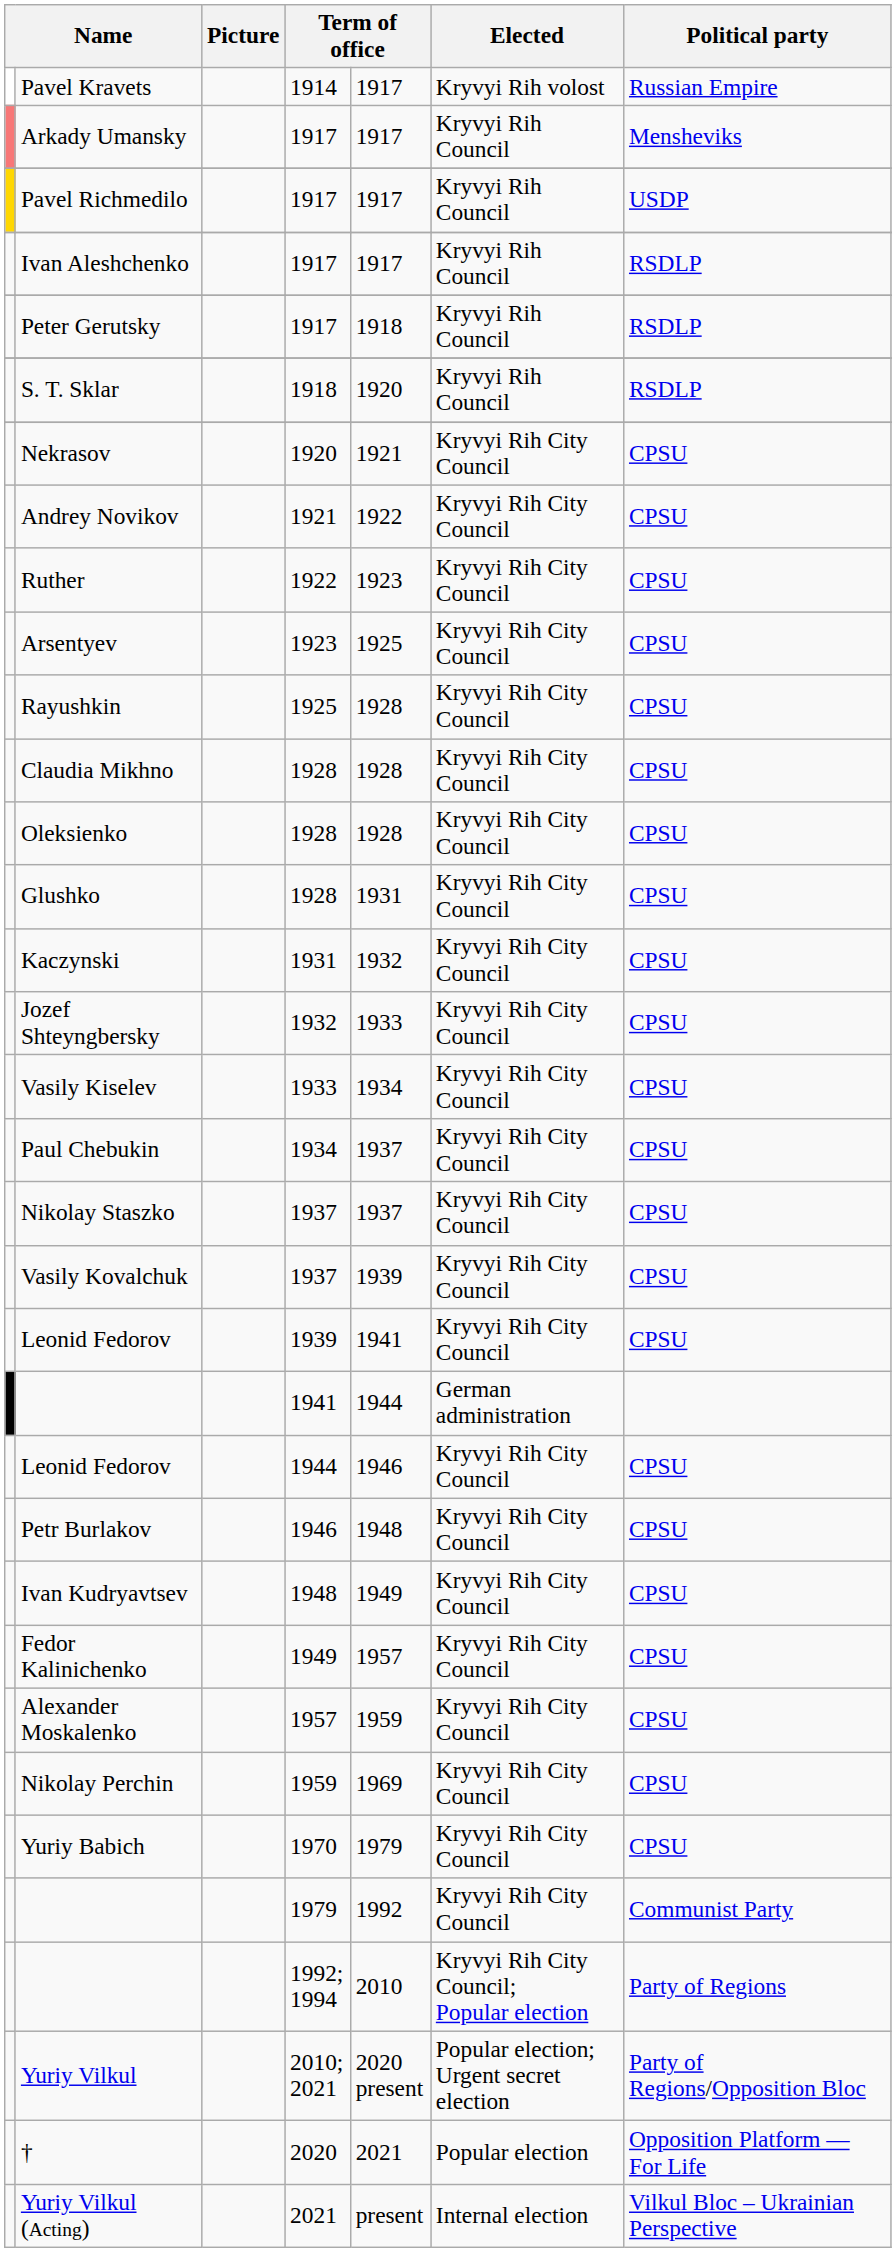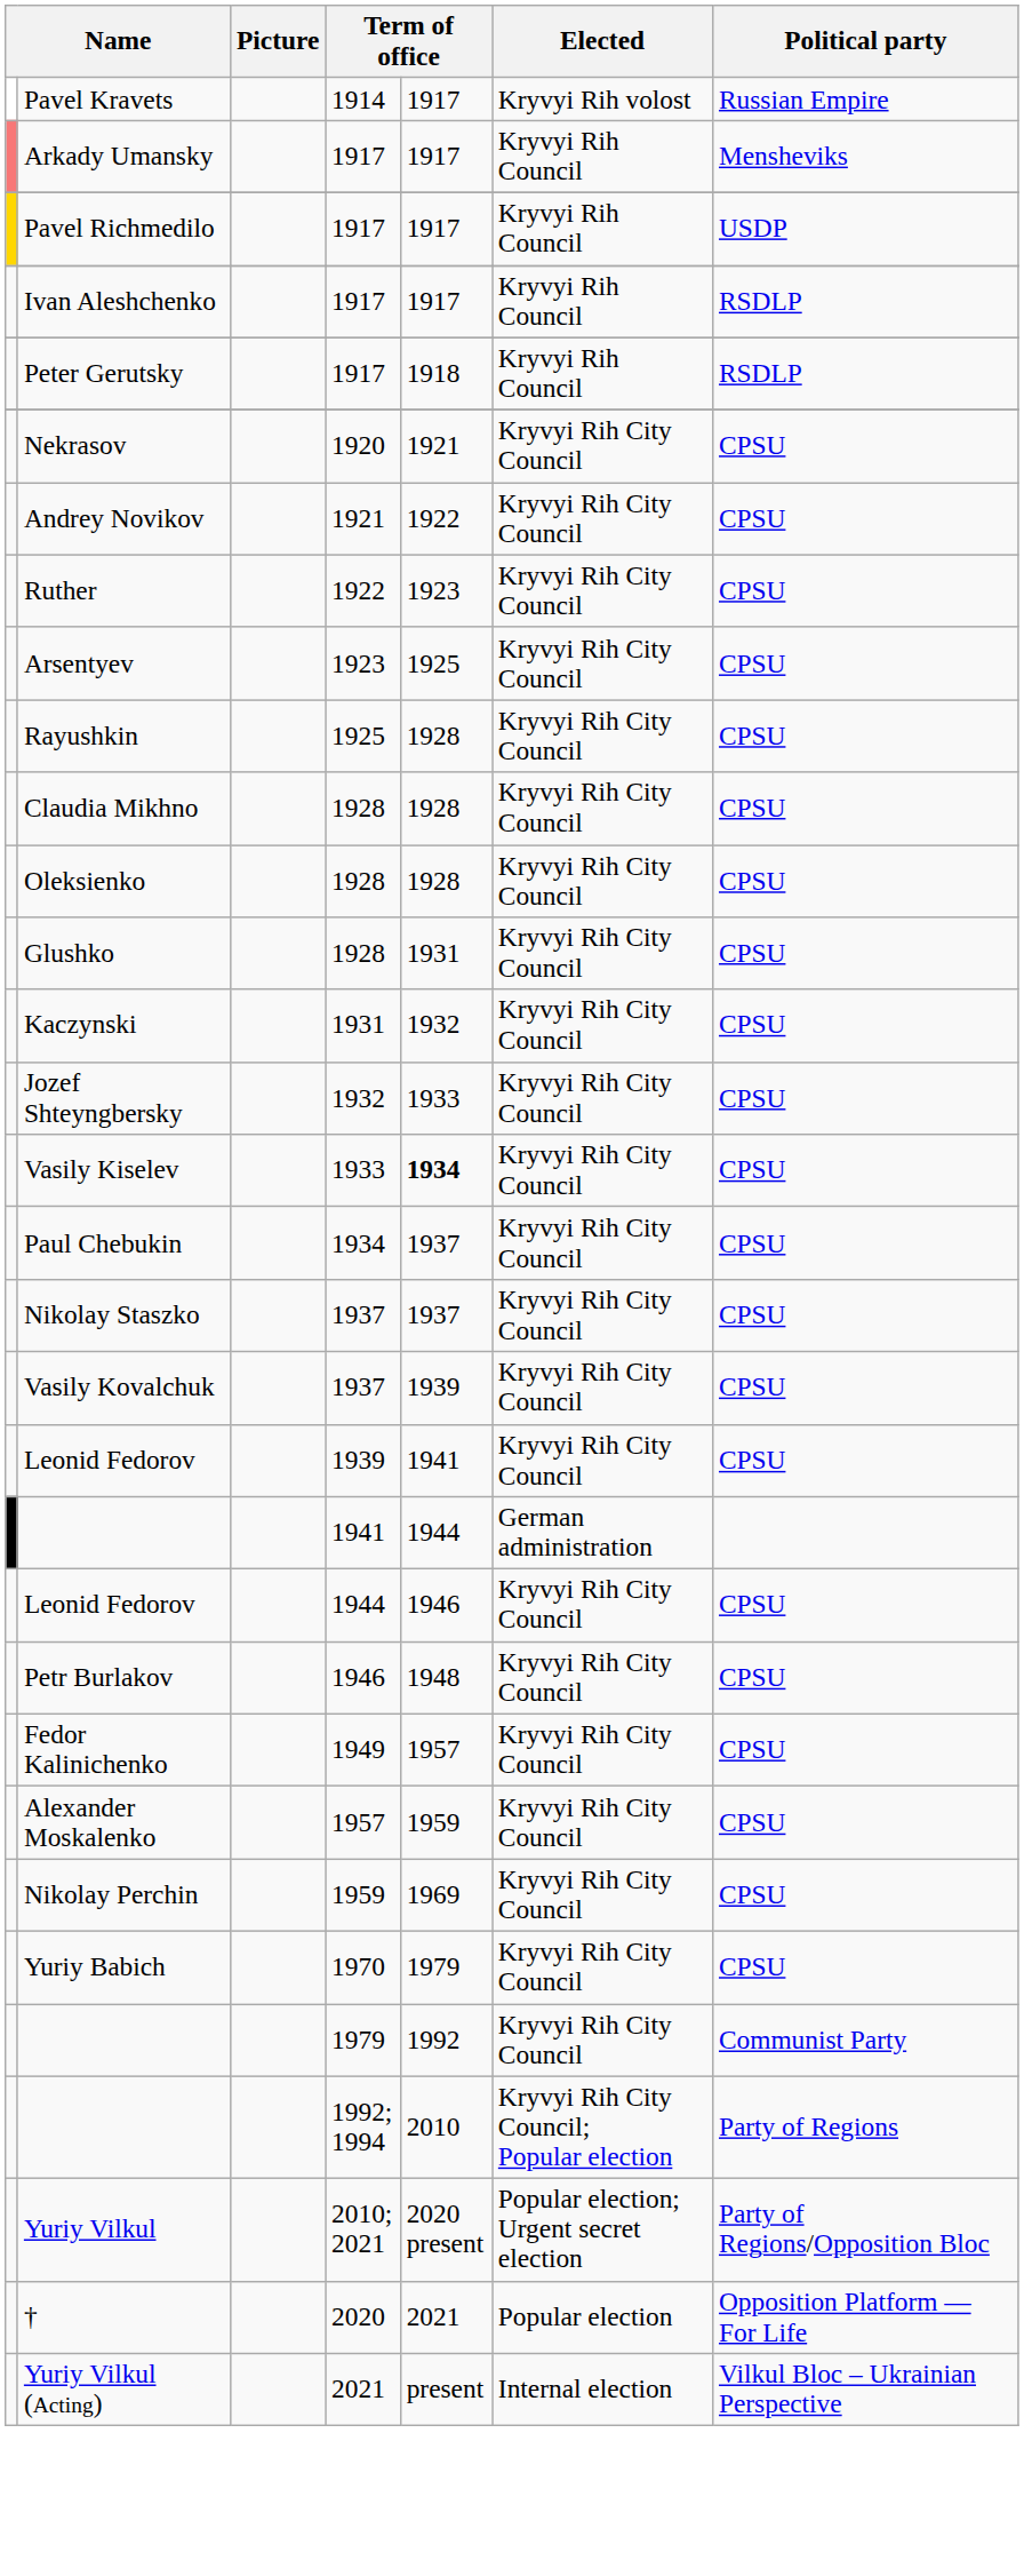- row: S. T. Sklar | 1918 | 1920 | Kryvyi Rih Council | RSDLP
Vasily Kiselev | column 5: normal -> bold
- row: Ivan Kudryavtsev | 1948 | 1949 | Kryvyi Rih City Council | CPSU
